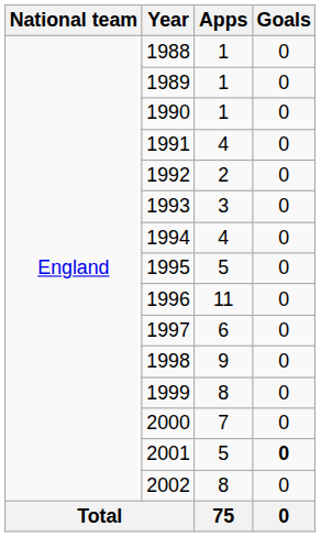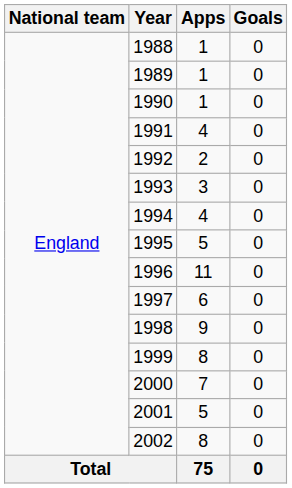2001 | Goals: bold -> normal
